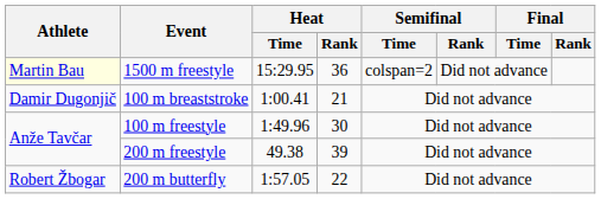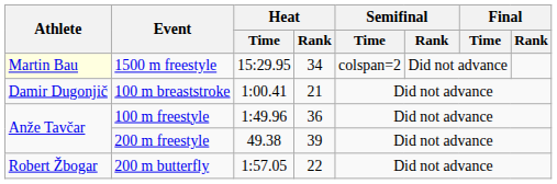1500 m freestyle | Heat / Rank: 36 -> 34
100 m freestyle | Heat / Rank: 30 -> 36
